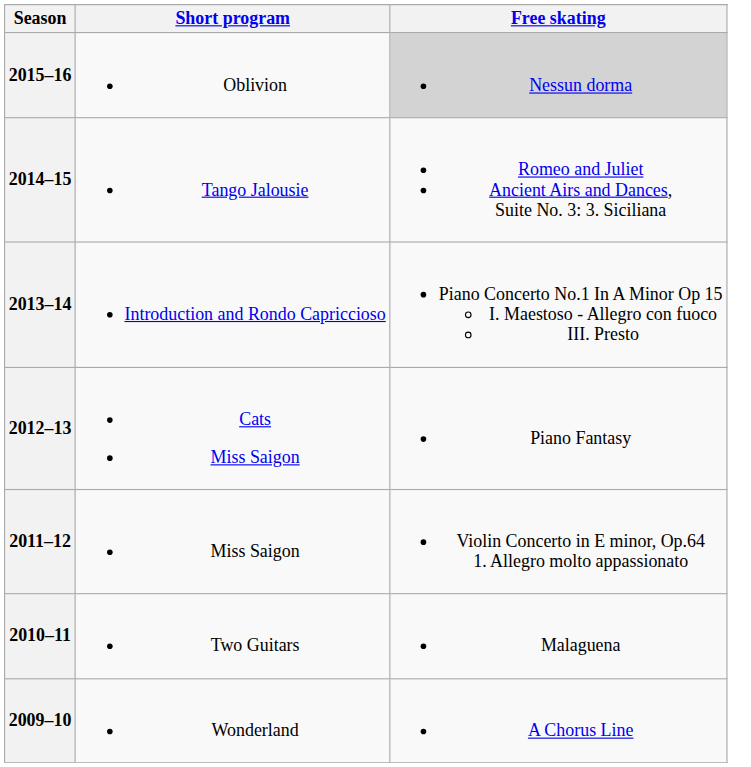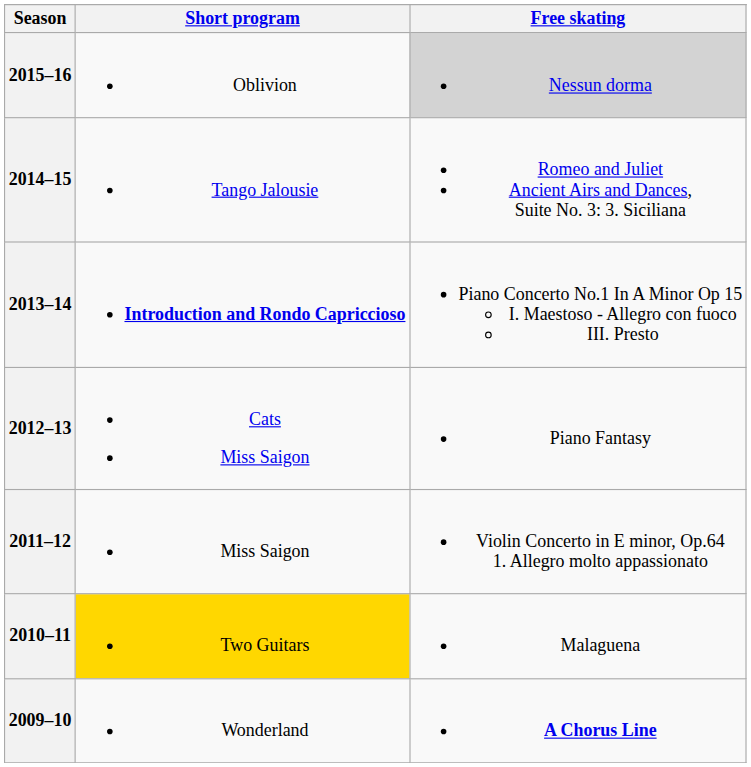2013–14 | Short program: normal -> bold
2010–11 | Short program: no background -> gold background
2009–10 | Free skating: normal -> bold
